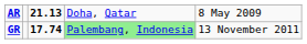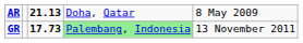GR | column 3: 17.74 -> 17.73
